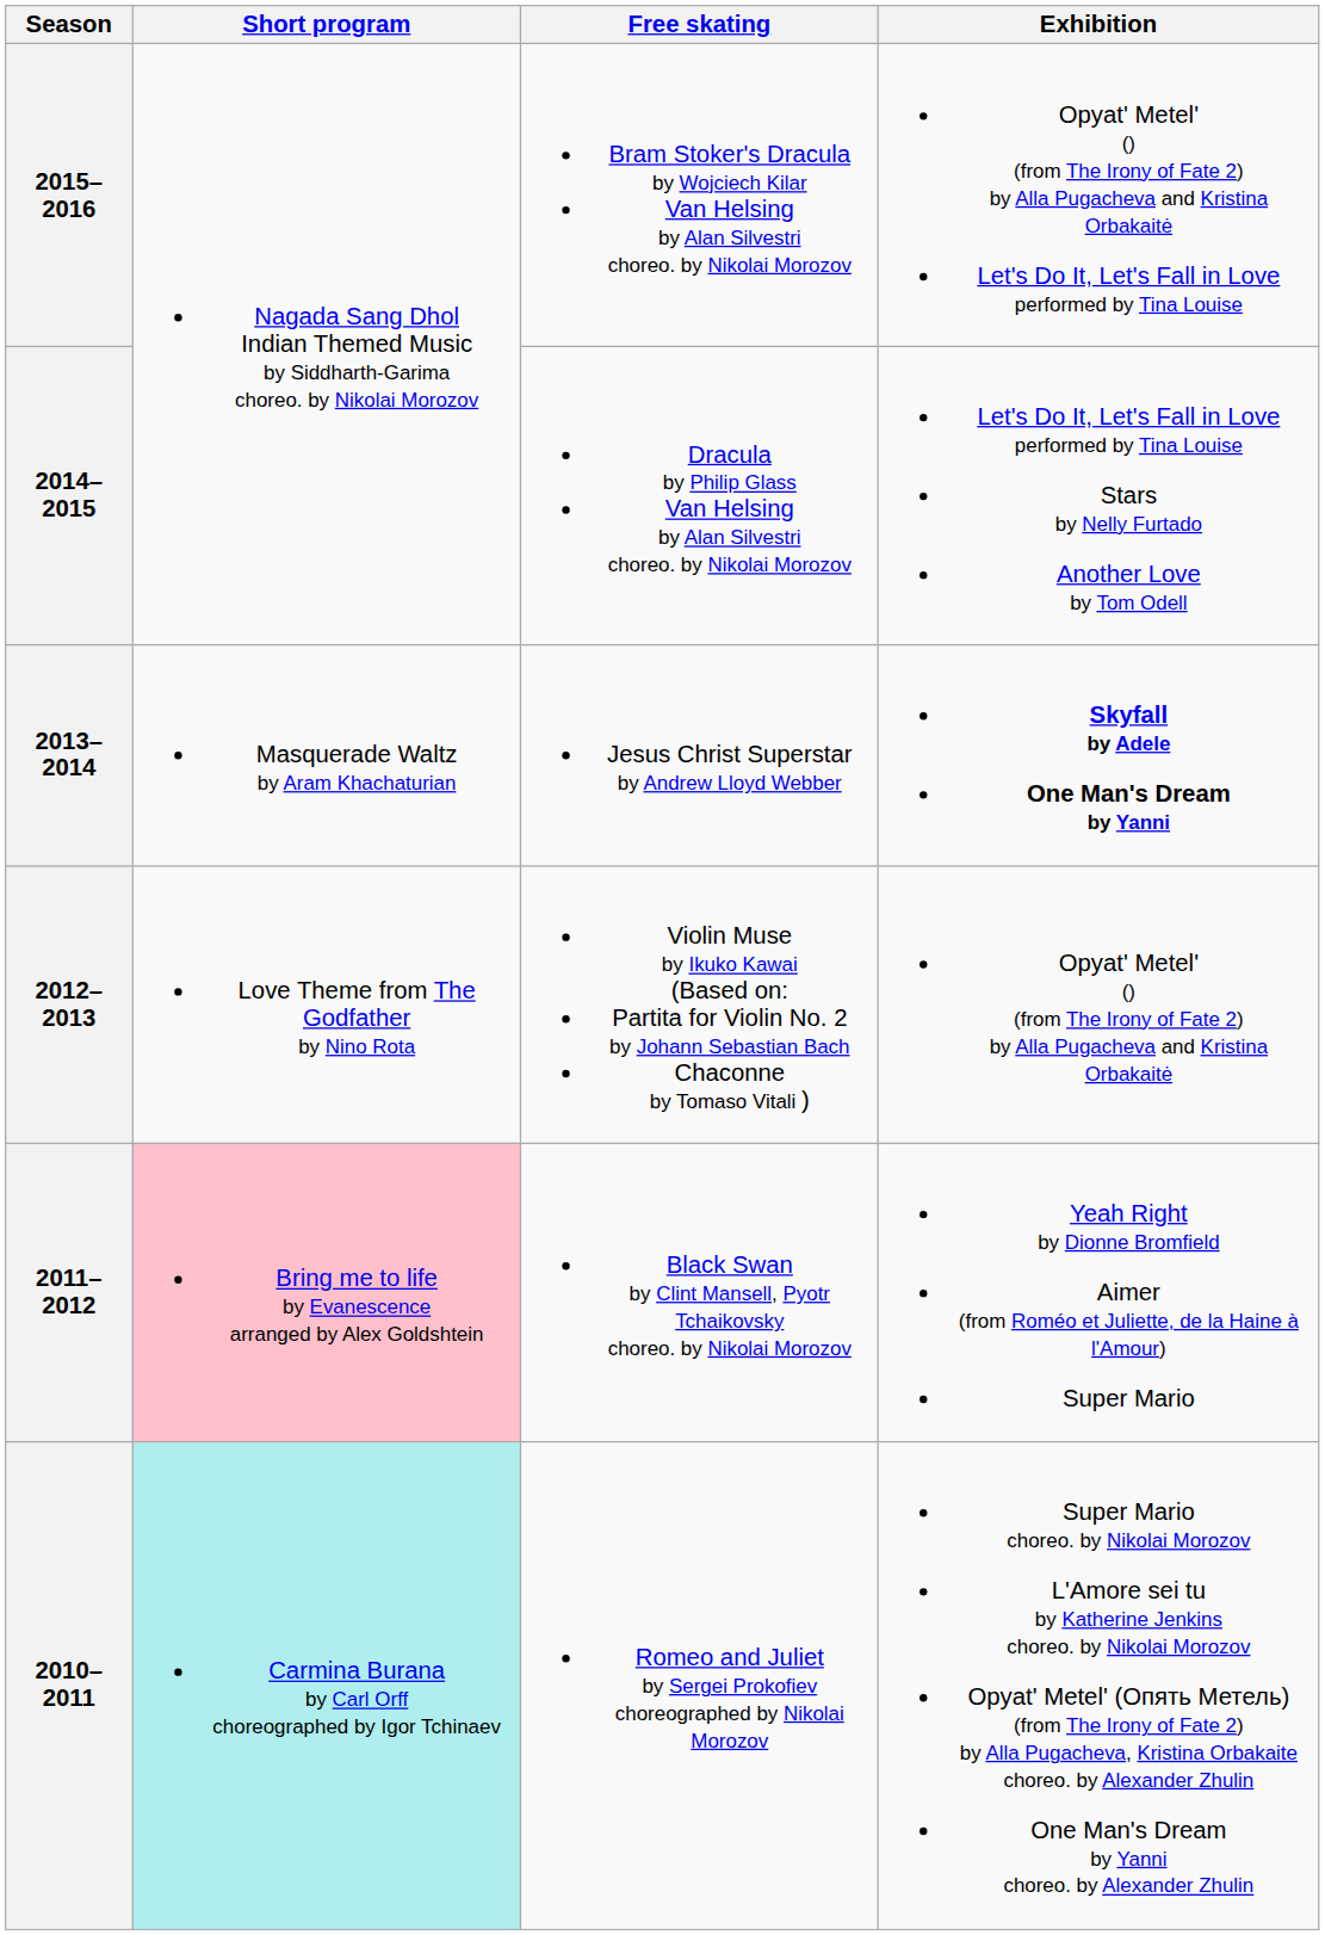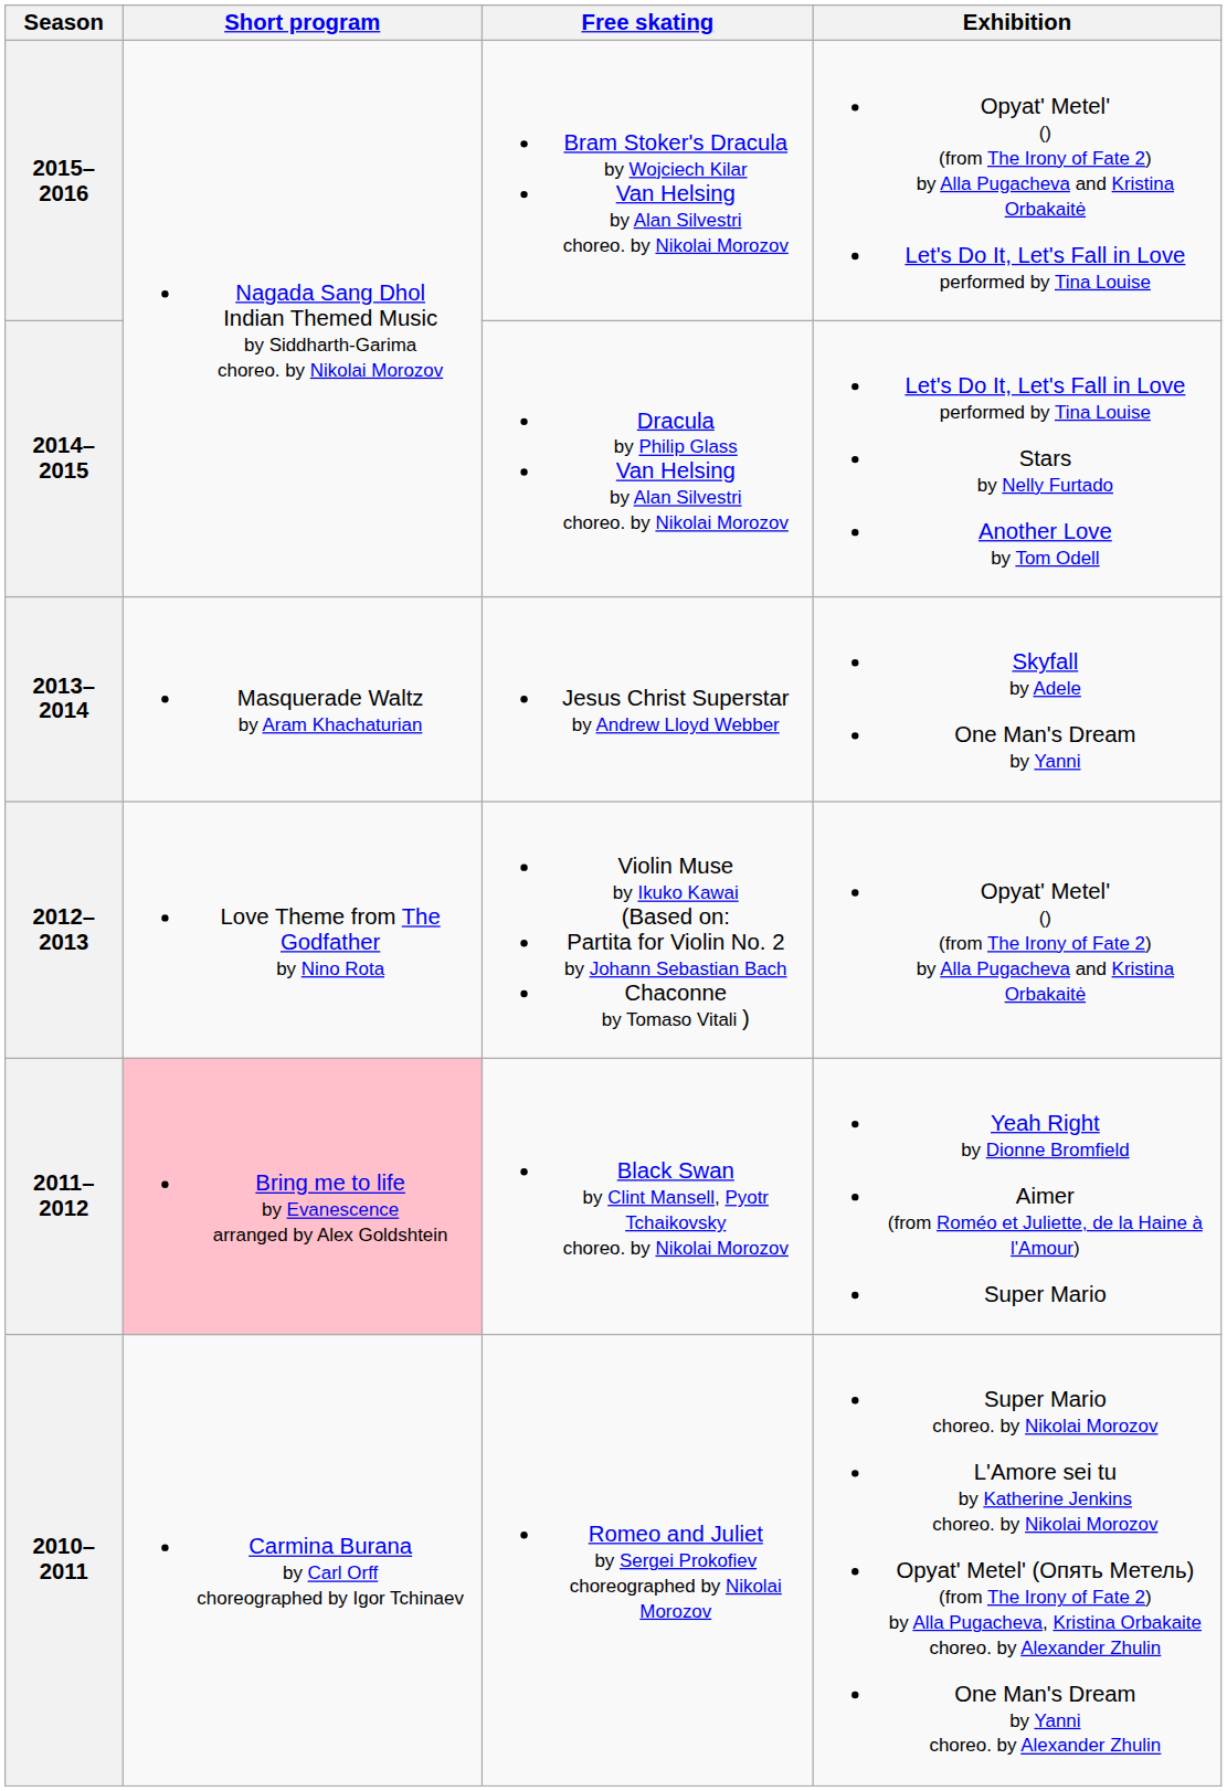2013–2014 | Exhibition: bold -> normal
2010–2011 | Short program: paleturquoise background -> no background
